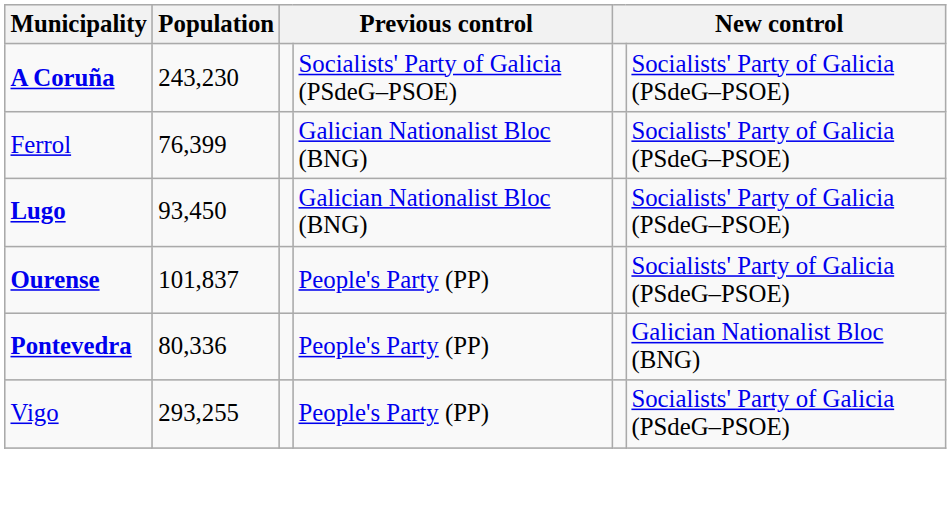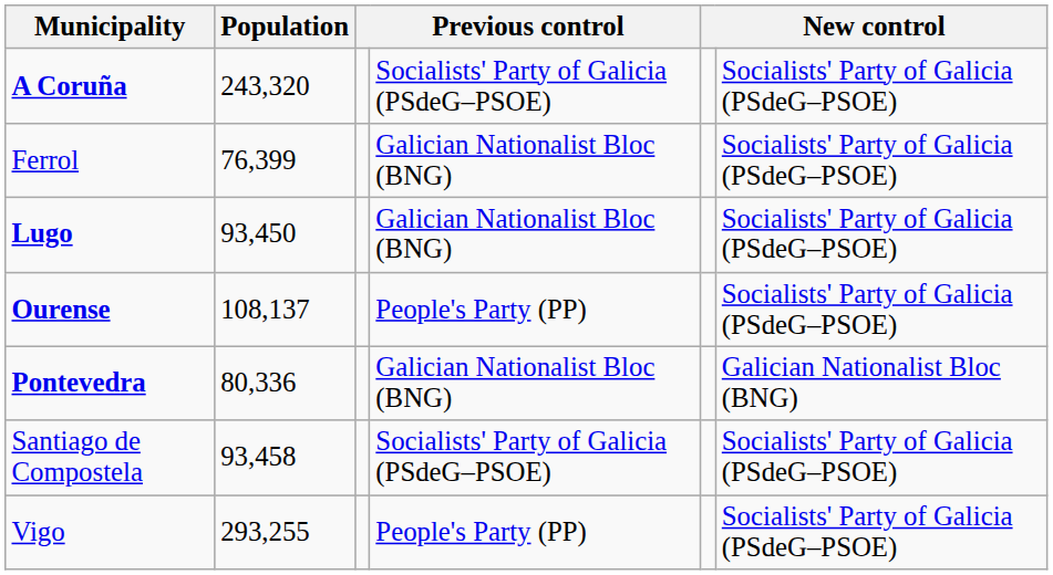A Coruña | Population: 243,230 -> 243,320
Ourense | Population: 101,837 -> 108,137
Pontevedra | column 4: People's Party (PP) -> Galician Nationalist Bloc (BNG)
+ row: Santiago de Compostela | 93,458 | Socialists' Party of Galicia (PSdeG–PSOE) | Socialists' Party of Galicia (PSdeG–PSOE)
